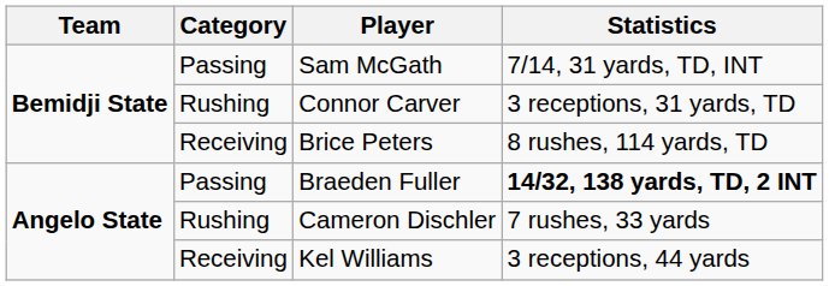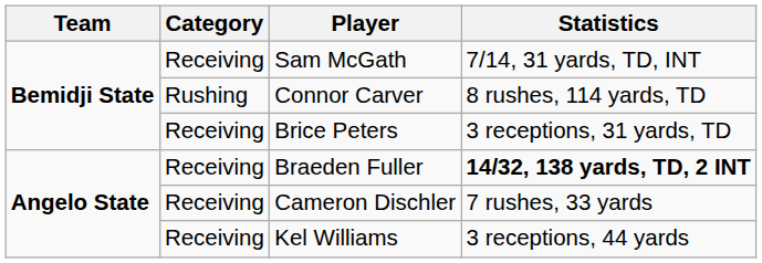Sam McGath | Category: Passing -> Receiving
Connor Carver | Statistics: 3 receptions, 31 yards, TD -> 8 rushes, 114 yards, TD
Brice Peters | Statistics: 8 rushes, 114 yards, TD -> 3 receptions, 31 yards, TD
Braeden Fuller | Category: Passing -> Receiving
Cameron Dischler | Category: Rushing -> Receiving
